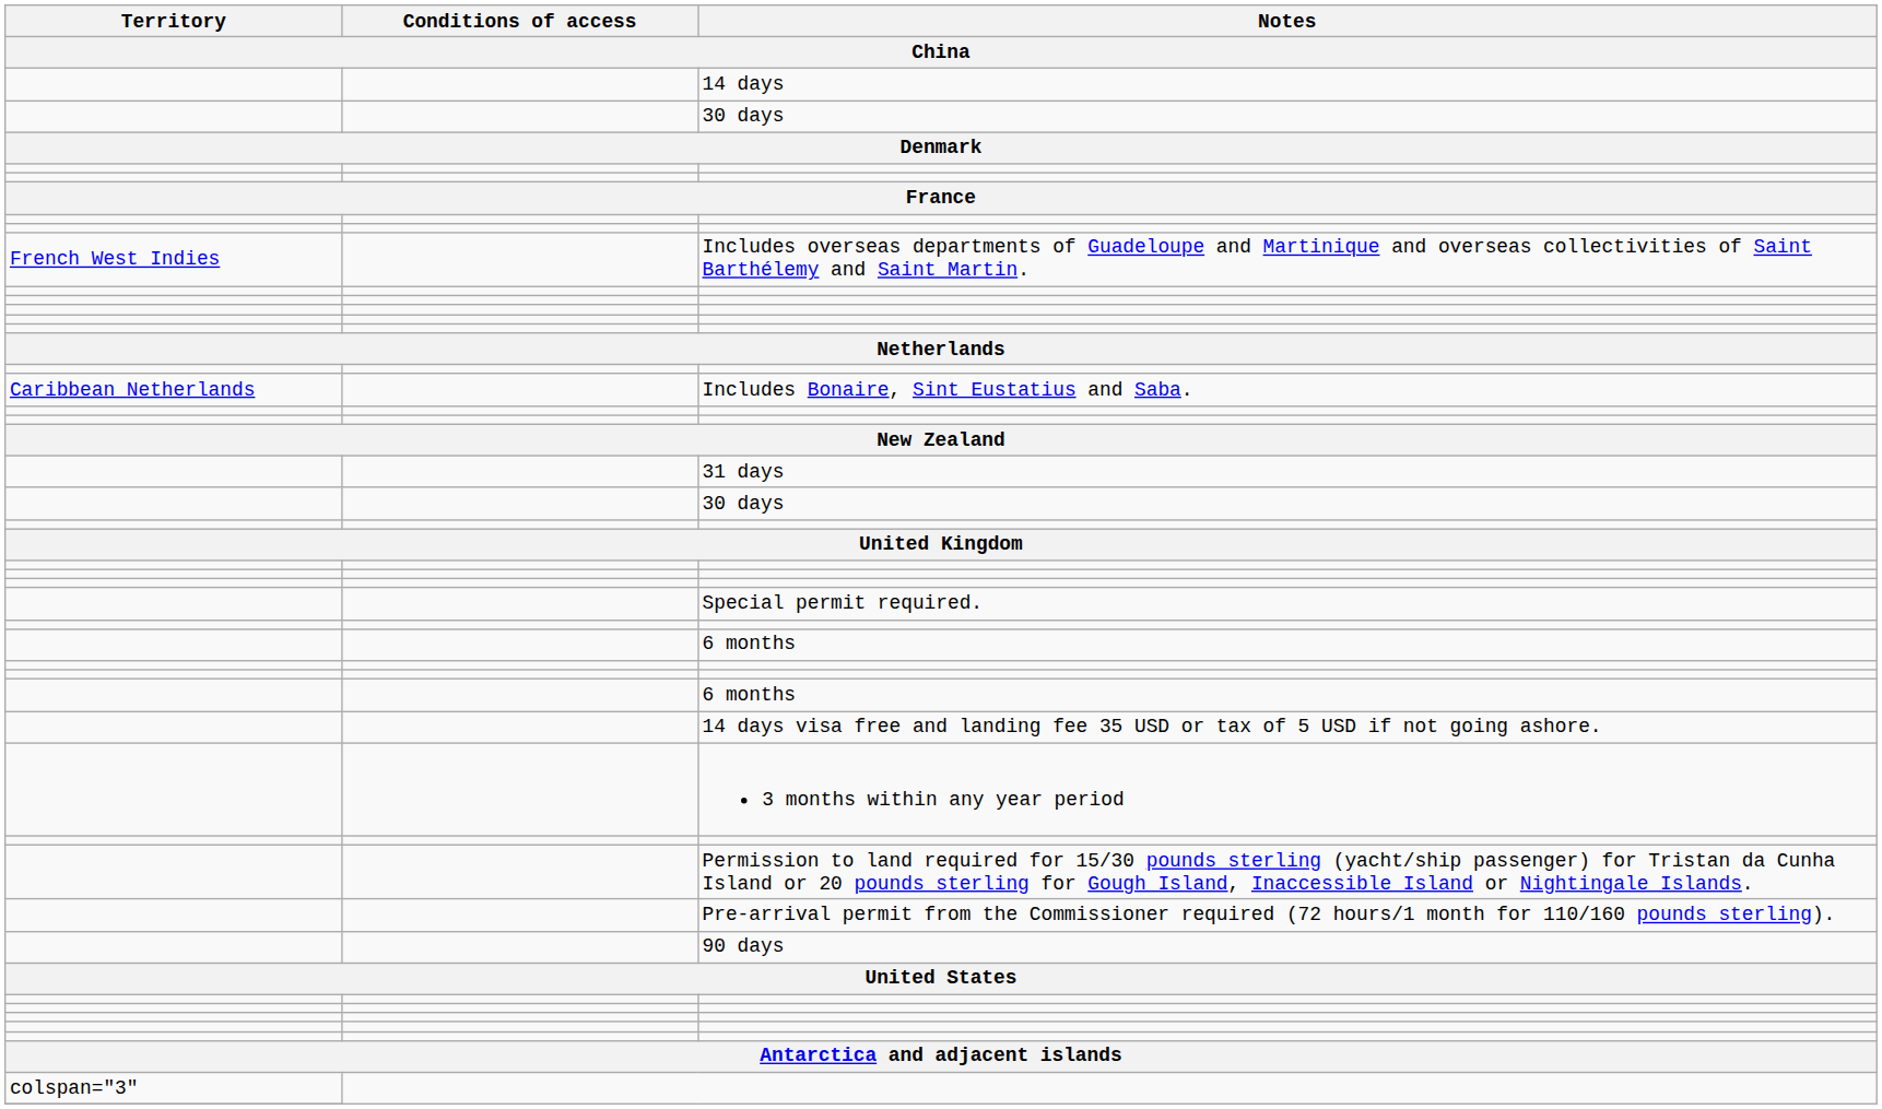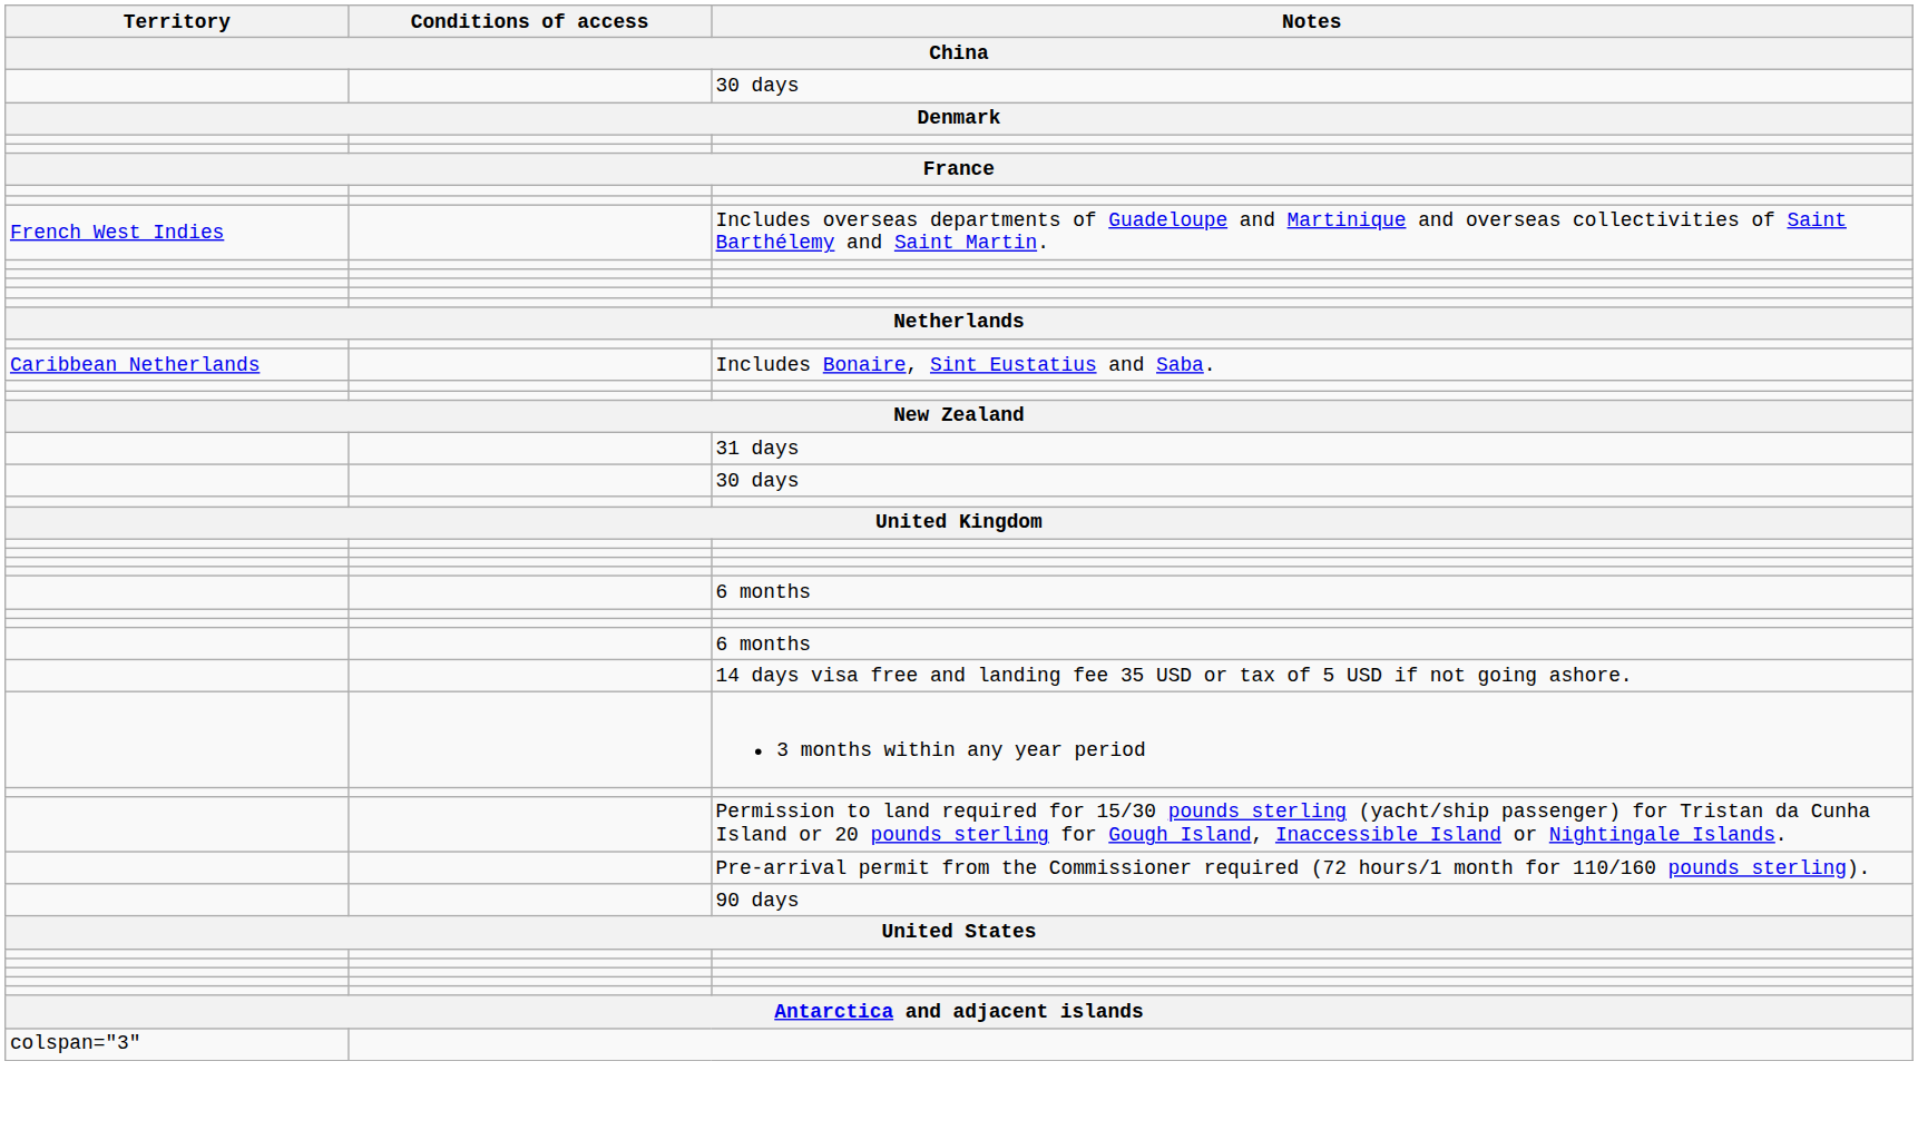- row: 14 days
- row: Special permit required.
